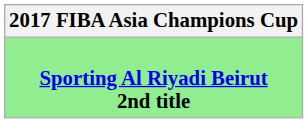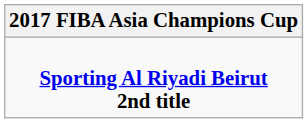row 2 | column 1: lightgreen background -> no background
